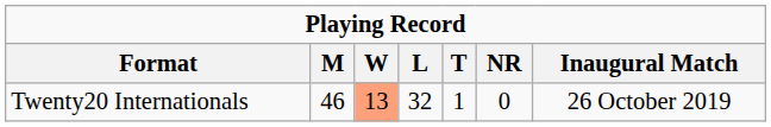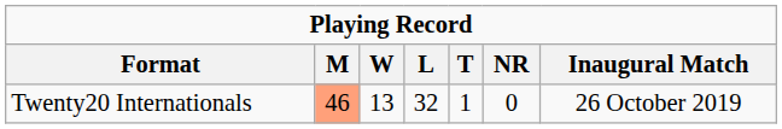Twenty20 Internationals | M: no background -> lightsalmon background
Twenty20 Internationals | W: lightsalmon background -> no background
